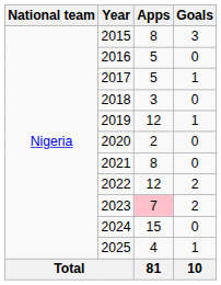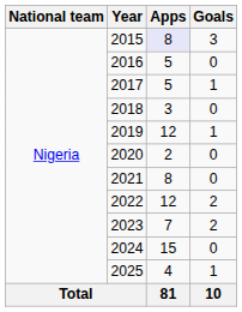2015 | Apps: no background -> lavender background
2023 | Apps: pink background -> no background
